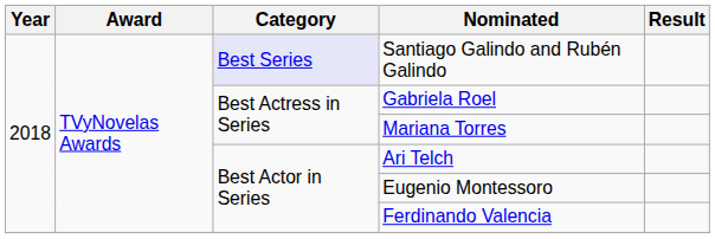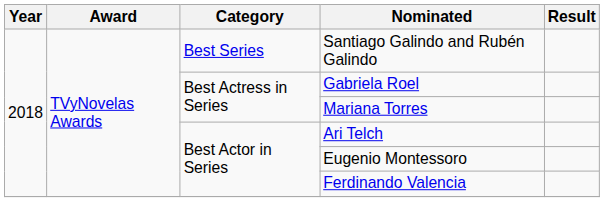Santiago Galindo and Rubén Galindo | Category: lavender background -> no background
